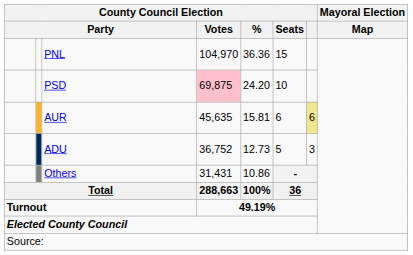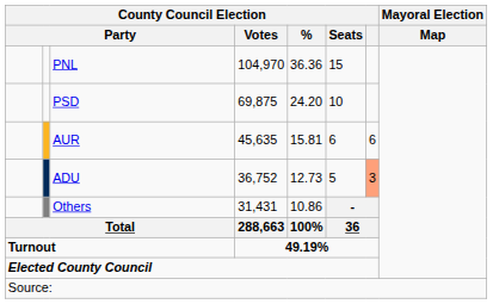PSD | County Council Election / Votes: pink background -> no background
AUR | County Council Election: khaki background -> no background
ADU | County Council Election: no background -> lightsalmon background
